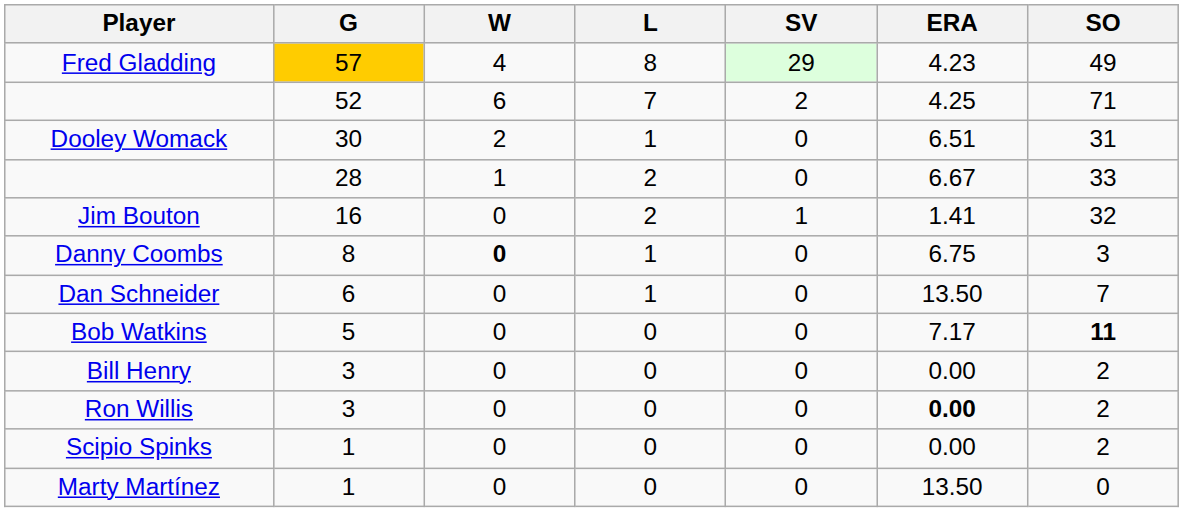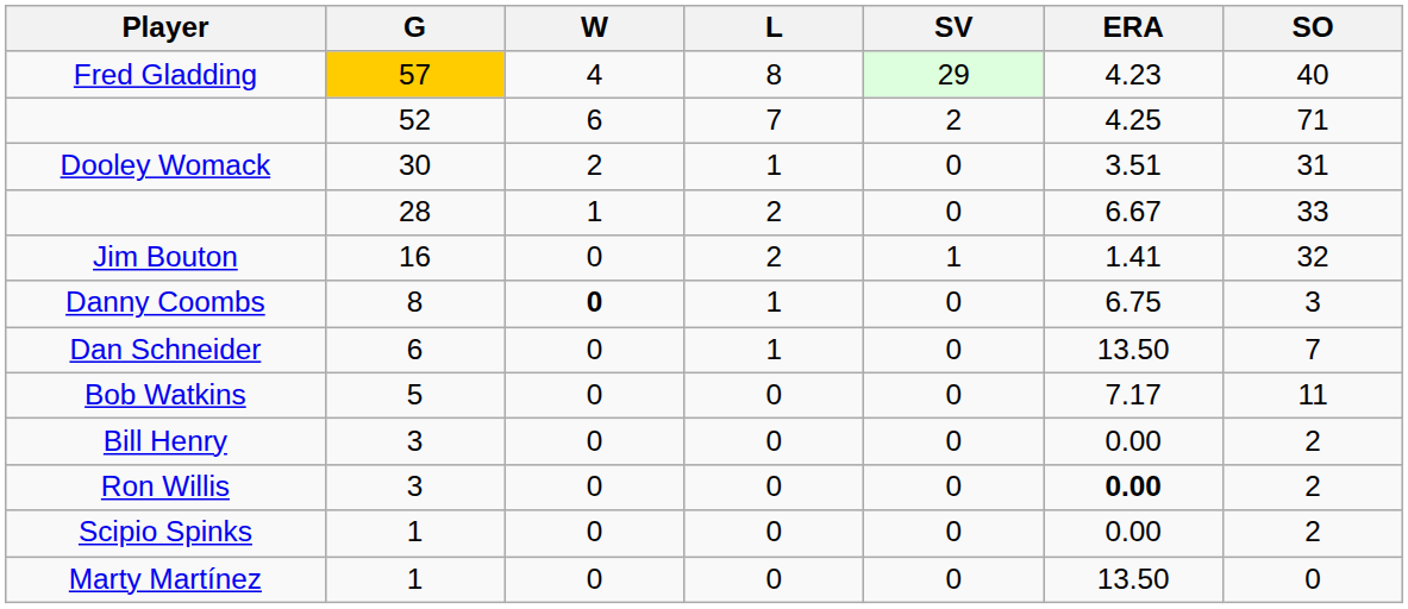Fred Gladding | SO: 49 -> 40
Dooley Womack | ERA: 6.51 -> 3.51
Bob Watkins | SO: bold -> normal
